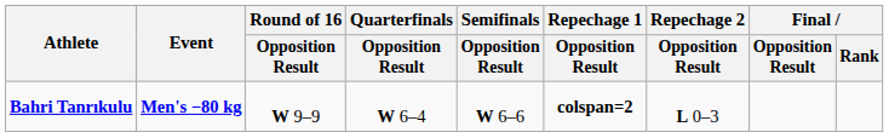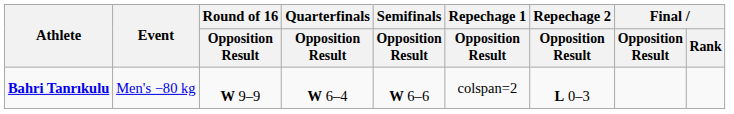Bahri Tanrıkulu | Event: bold -> normal
Bahri Tanrıkulu | Repechage 1 / Opposition Result: bold -> normal
